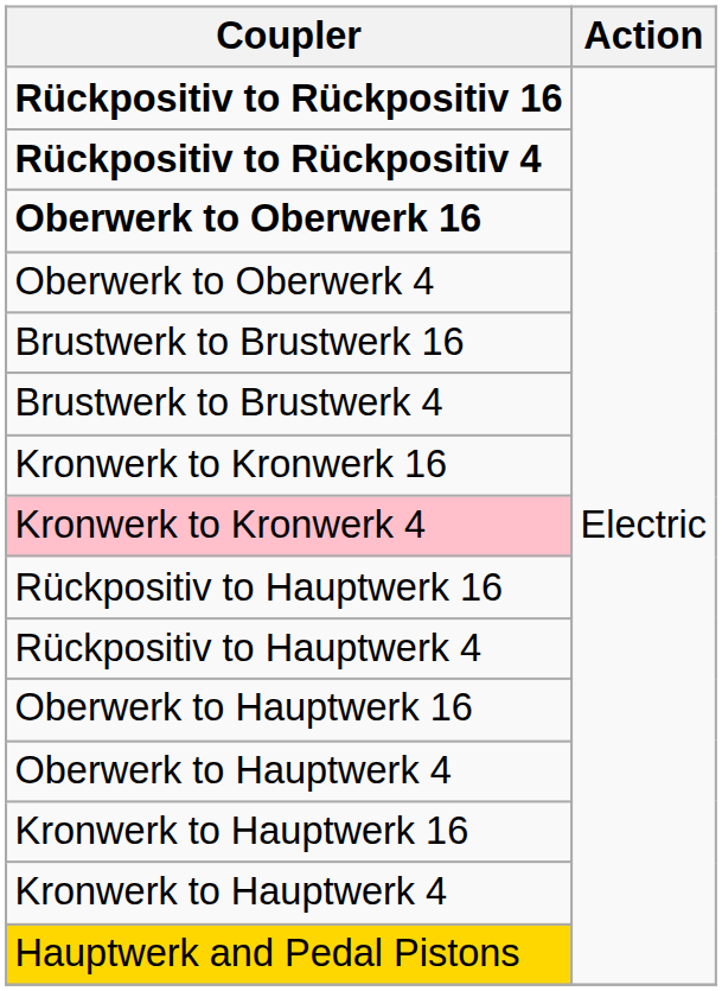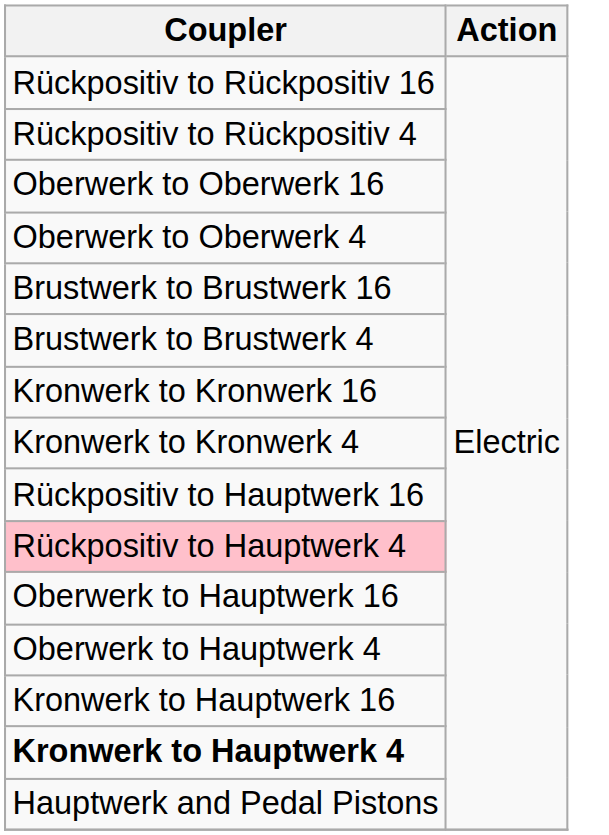Rückpositiv to Rückpositiv 16 | Coupler: bold -> normal
Rückpositiv to Rückpositiv 4 | Coupler: bold -> normal
Oberwerk to Oberwerk 16 | Coupler: bold -> normal
Kronwerk to Kronwerk 4 | Coupler: pink background -> no background
Rückpositiv to Hauptwerk 4 | Coupler: no background -> pink background
Kronwerk to Hauptwerk 4 | Coupler: normal -> bold
Hauptwerk and Pedal Pistons | Coupler: gold background -> no background
